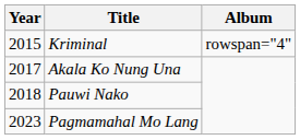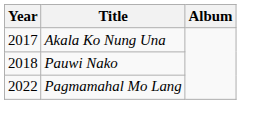- row: 2015 | Kriminal | rowspan="4"
Pagmamahal Mo Lang | Year: 2023 -> 2022
